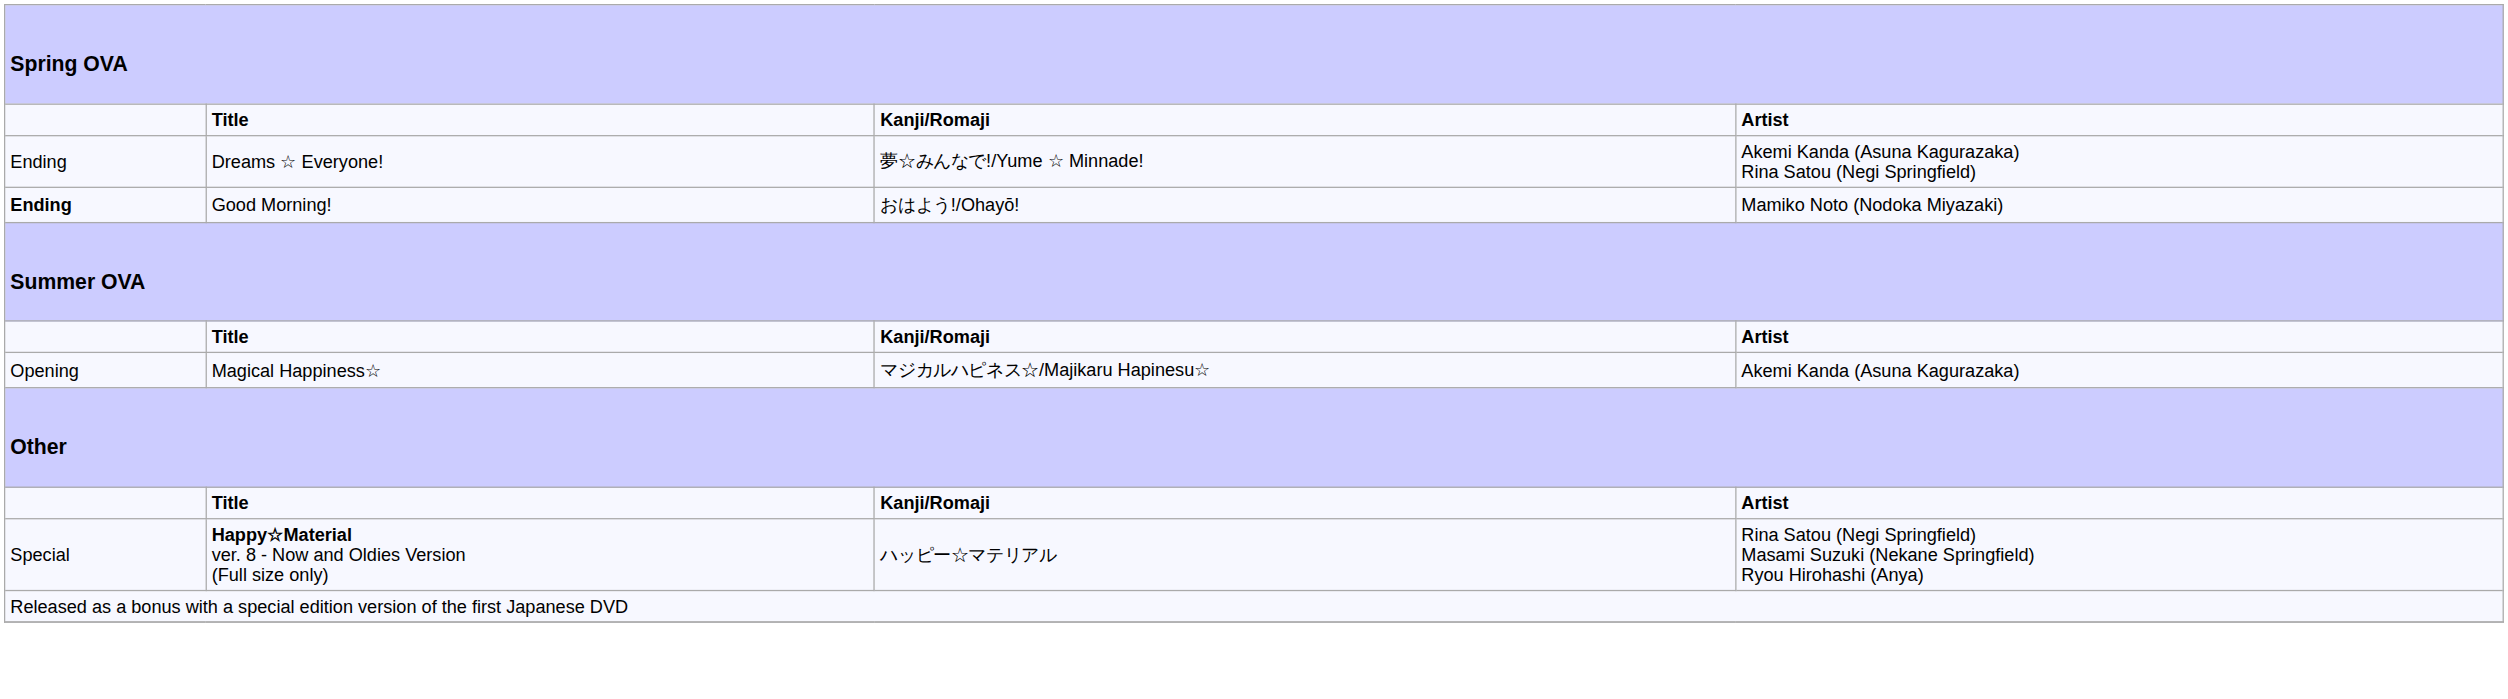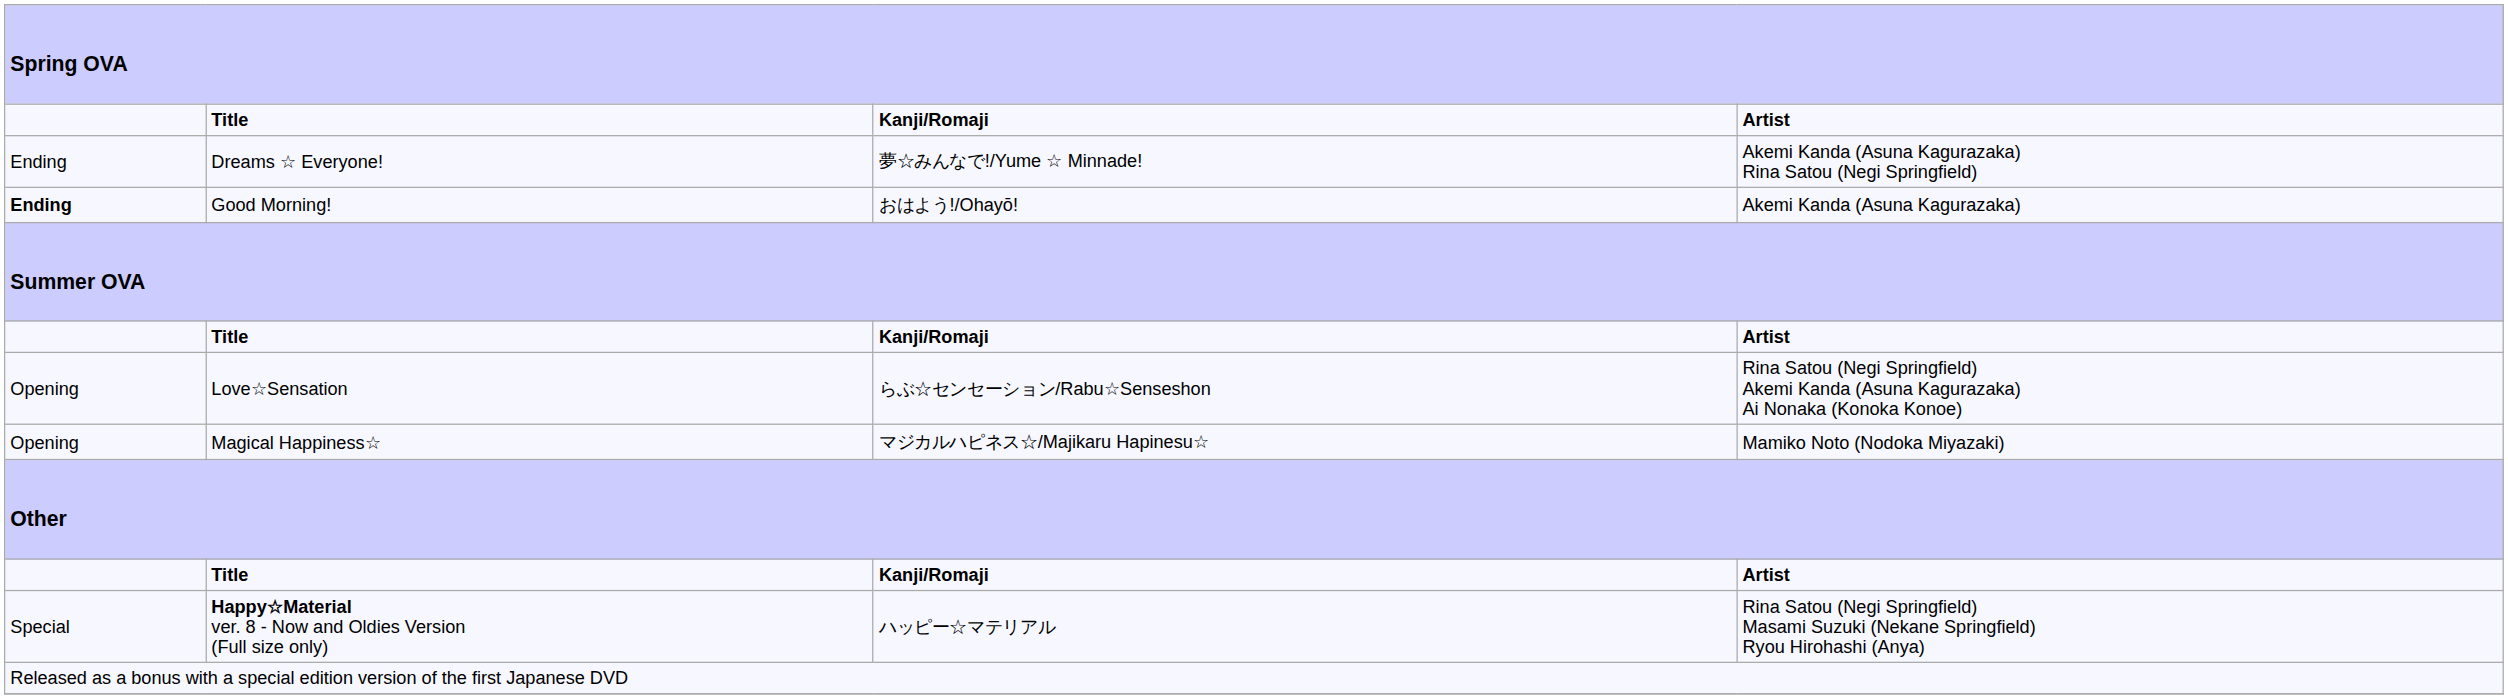Good Morning! | column 4: Mamiko Noto (Nodoka Miyazaki) -> Akemi Kanda (Asuna Kagurazaka)
+ row: Opening | Love☆Sensation | らぶ☆センセーション/Rabu☆Senseshon | Rina Satou (Negi Springfield) Akemi Kanda (Asuna Kagurazaka) Ai Nonaka (Konoka Konoe)
Magical Happiness☆ | column 4: Akemi Kanda (Asuna Kagurazaka) -> Mamiko Noto (Nodoka Miyazaki)
